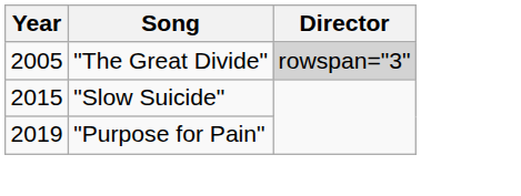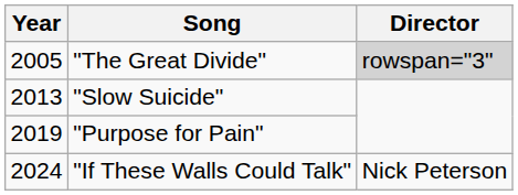"Slow Suicide" | Year: 2015 -> 2013
+ row: 2024 | "If These Walls Could Talk" | Nick Peterson
